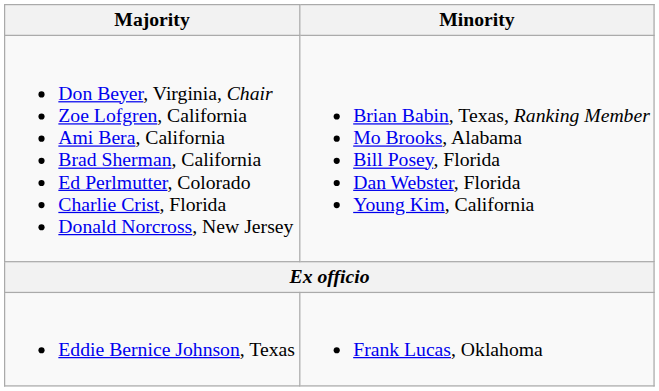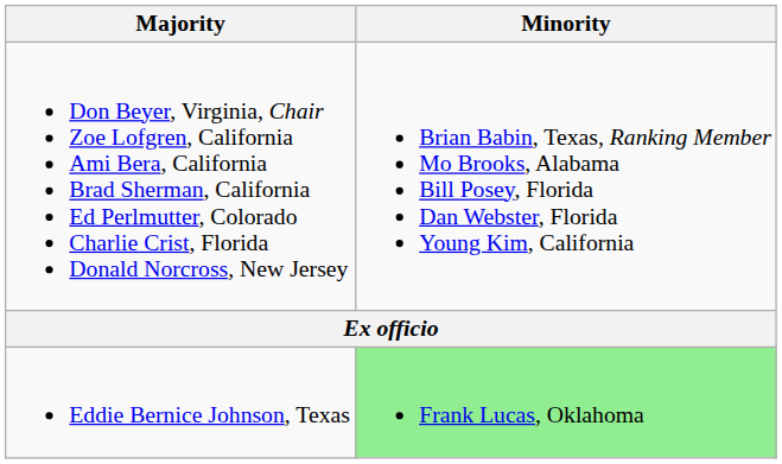Eddie Bernice Johnson, Texas | Minority: no background -> lightgreen background
